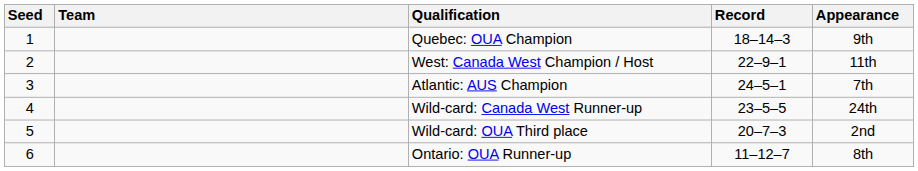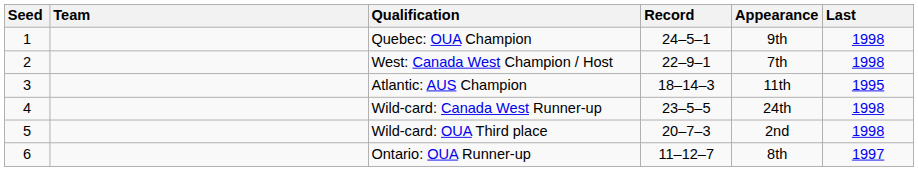+ column: Last | 1998 | 1998 | 1995 | 1998 | 1998 | 1997
Quebec: OUA Champion | Record: 18–14–3 -> 24–5–1
West: Canada West Champion / Host | Appearance: 11th -> 7th
Atlantic: AUS Champion | Record: 24–5–1 -> 18–14–3
Atlantic: AUS Champion | Appearance: 7th -> 11th
